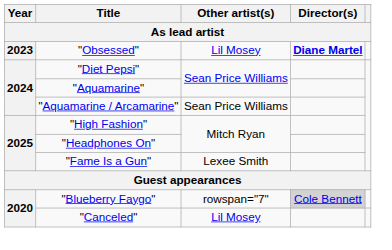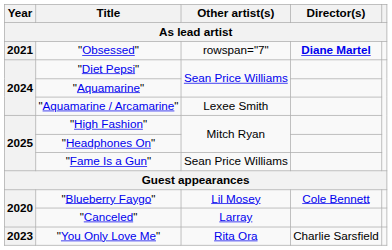"Obsessed" | Year: 2023 -> 2021
"Obsessed" | Other artist(s): Lil Mosey -> rowspan="7"
"Aquamarine / Arcamarine" | Other artist(s): Sean Price Williams -> Lexee Smith
"Fame Is a Gun" | Other artist(s): Lexee Smith -> Sean Price Williams
"Blueberry Faygo" | Other artist(s): rowspan="7" -> Lil Mosey
"Blueberry Faygo" | Director(s): lightgrey background -> no background
"Canceled" | Other artist(s): Lil Mosey -> Larray
+ row: 2023 | "You Only Love Me" | Rita Ora | Charlie Sarsfield
